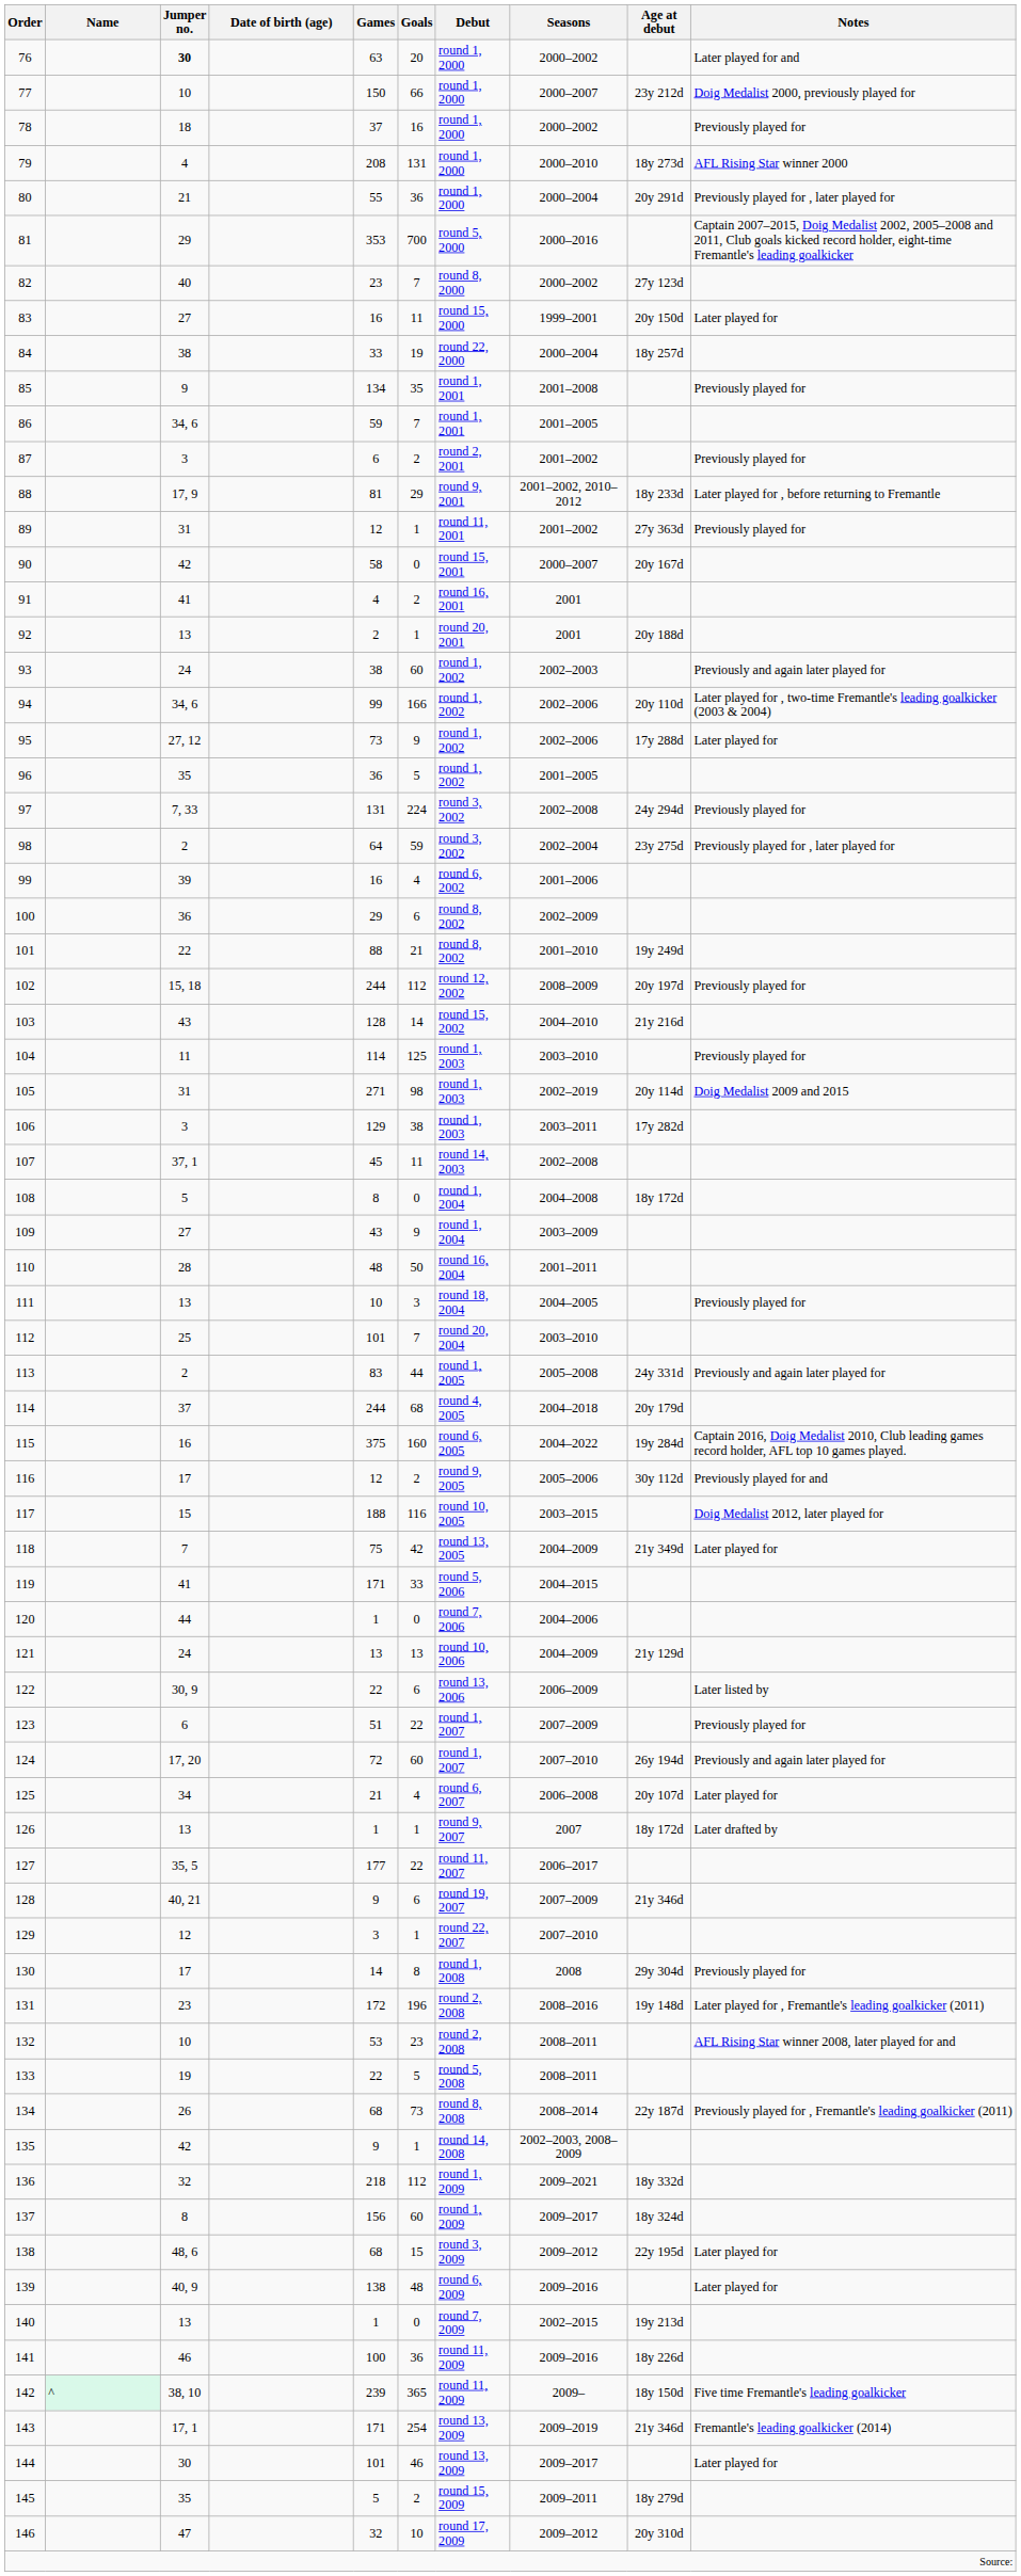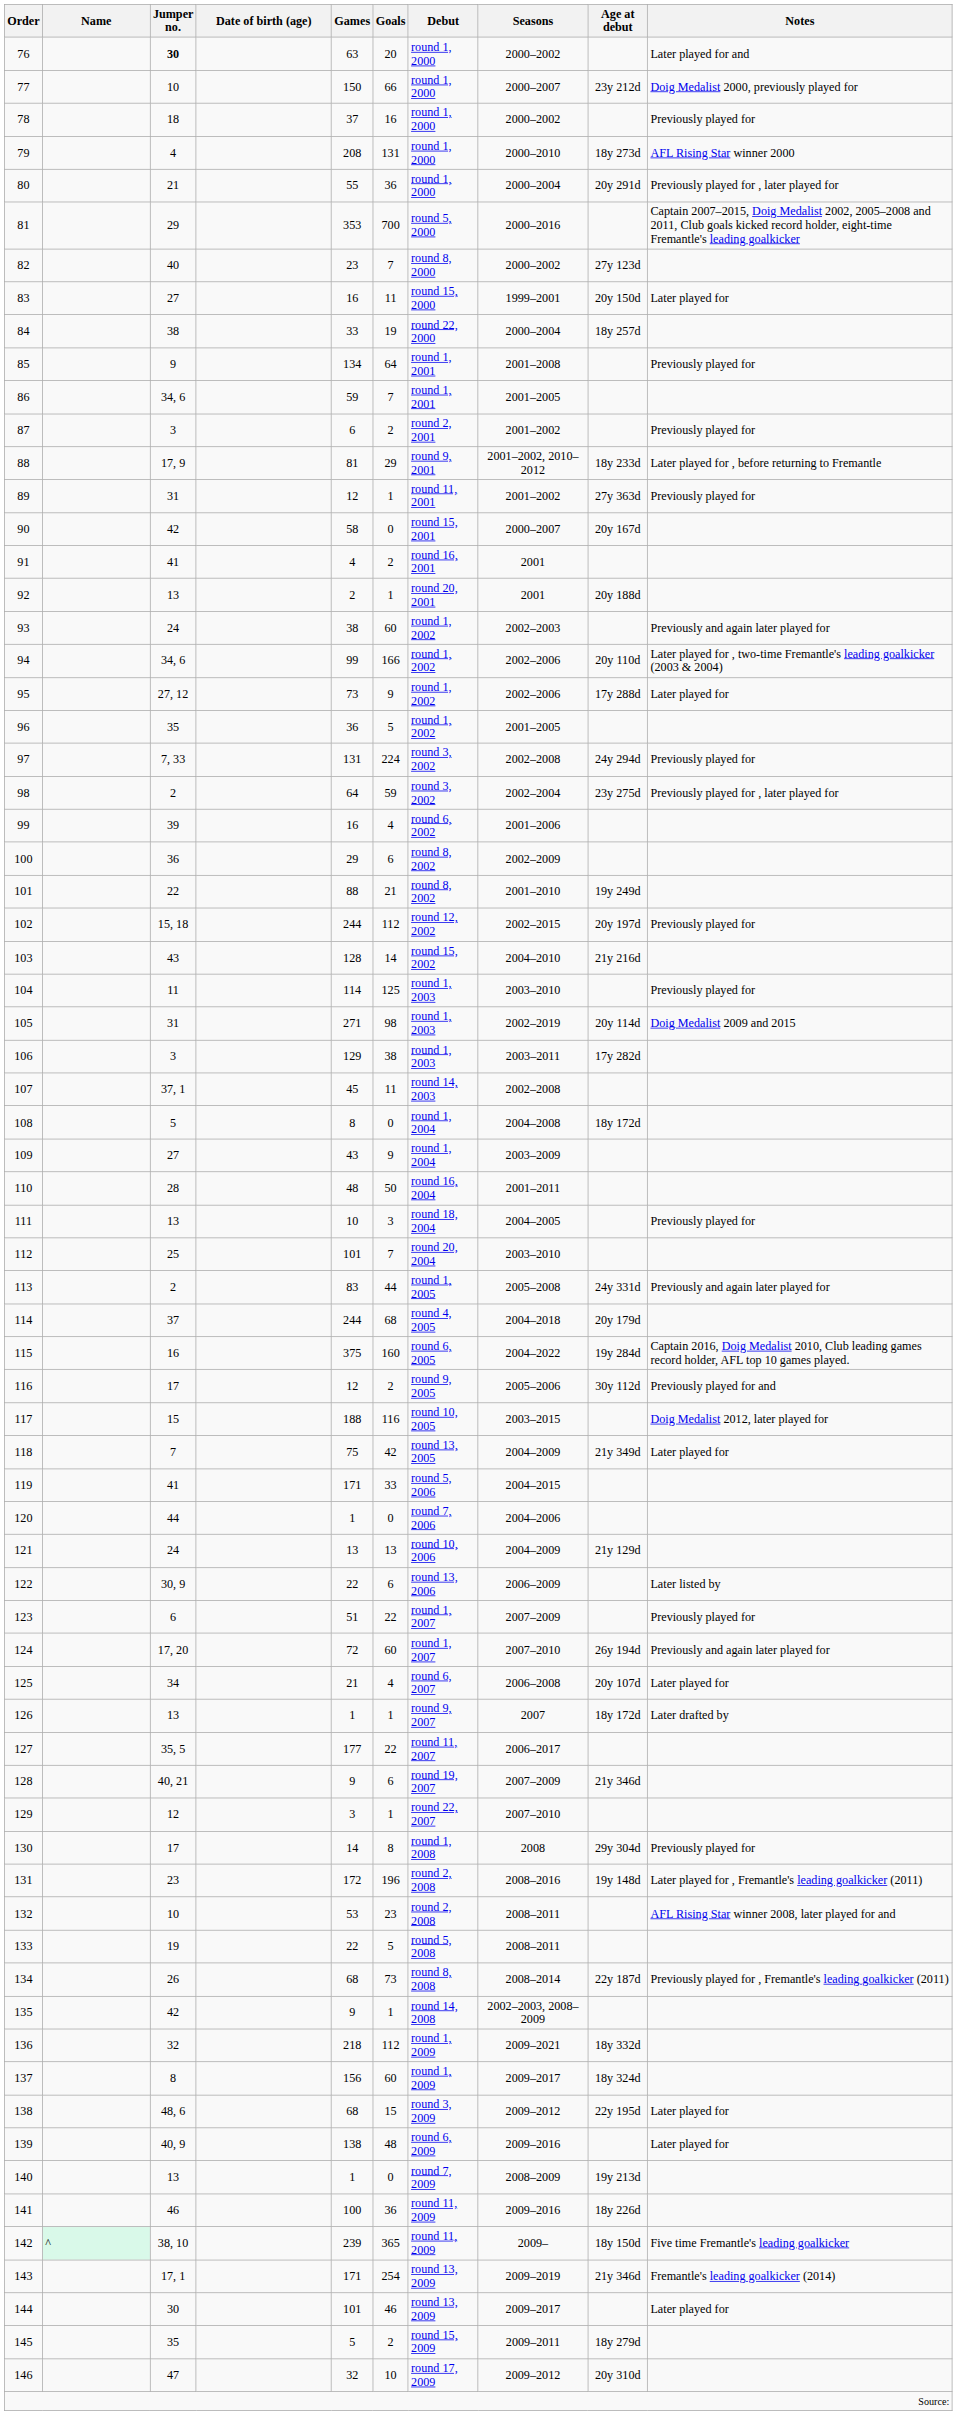85 | Goals: 35 -> 64
102 | Seasons: 2008–2009 -> 2002–2015
140 | Seasons: 2002–2015 -> 2008–2009
